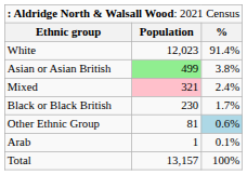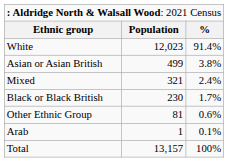Asian or Asian British | column 2: lightgreen background -> no background
Mixed | column 2: pink background -> no background
Other Ethnic Group | column 3: lightblue background -> no background
